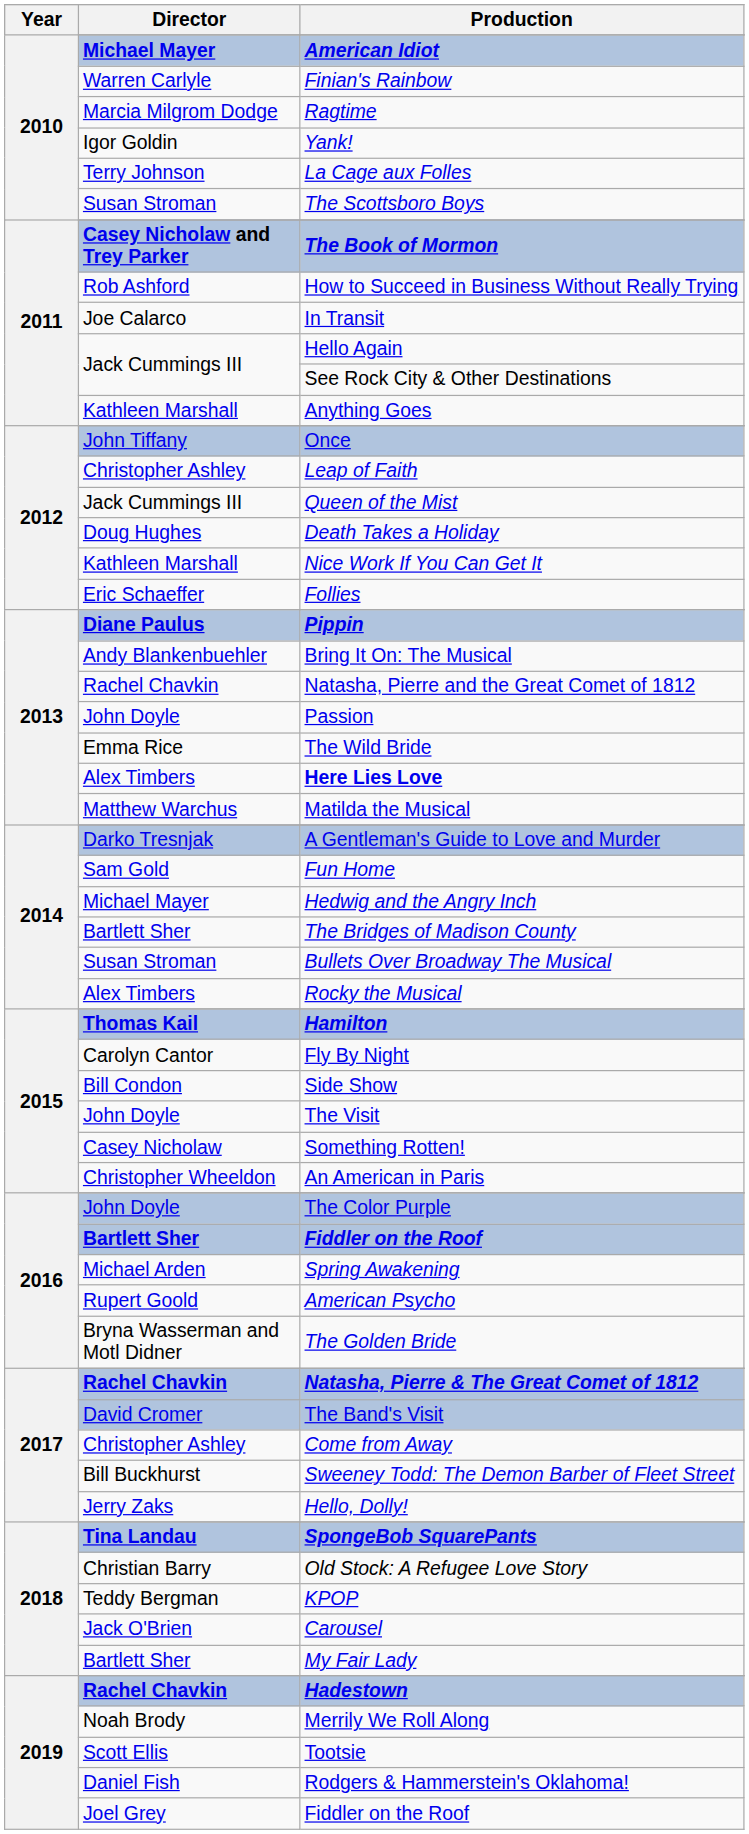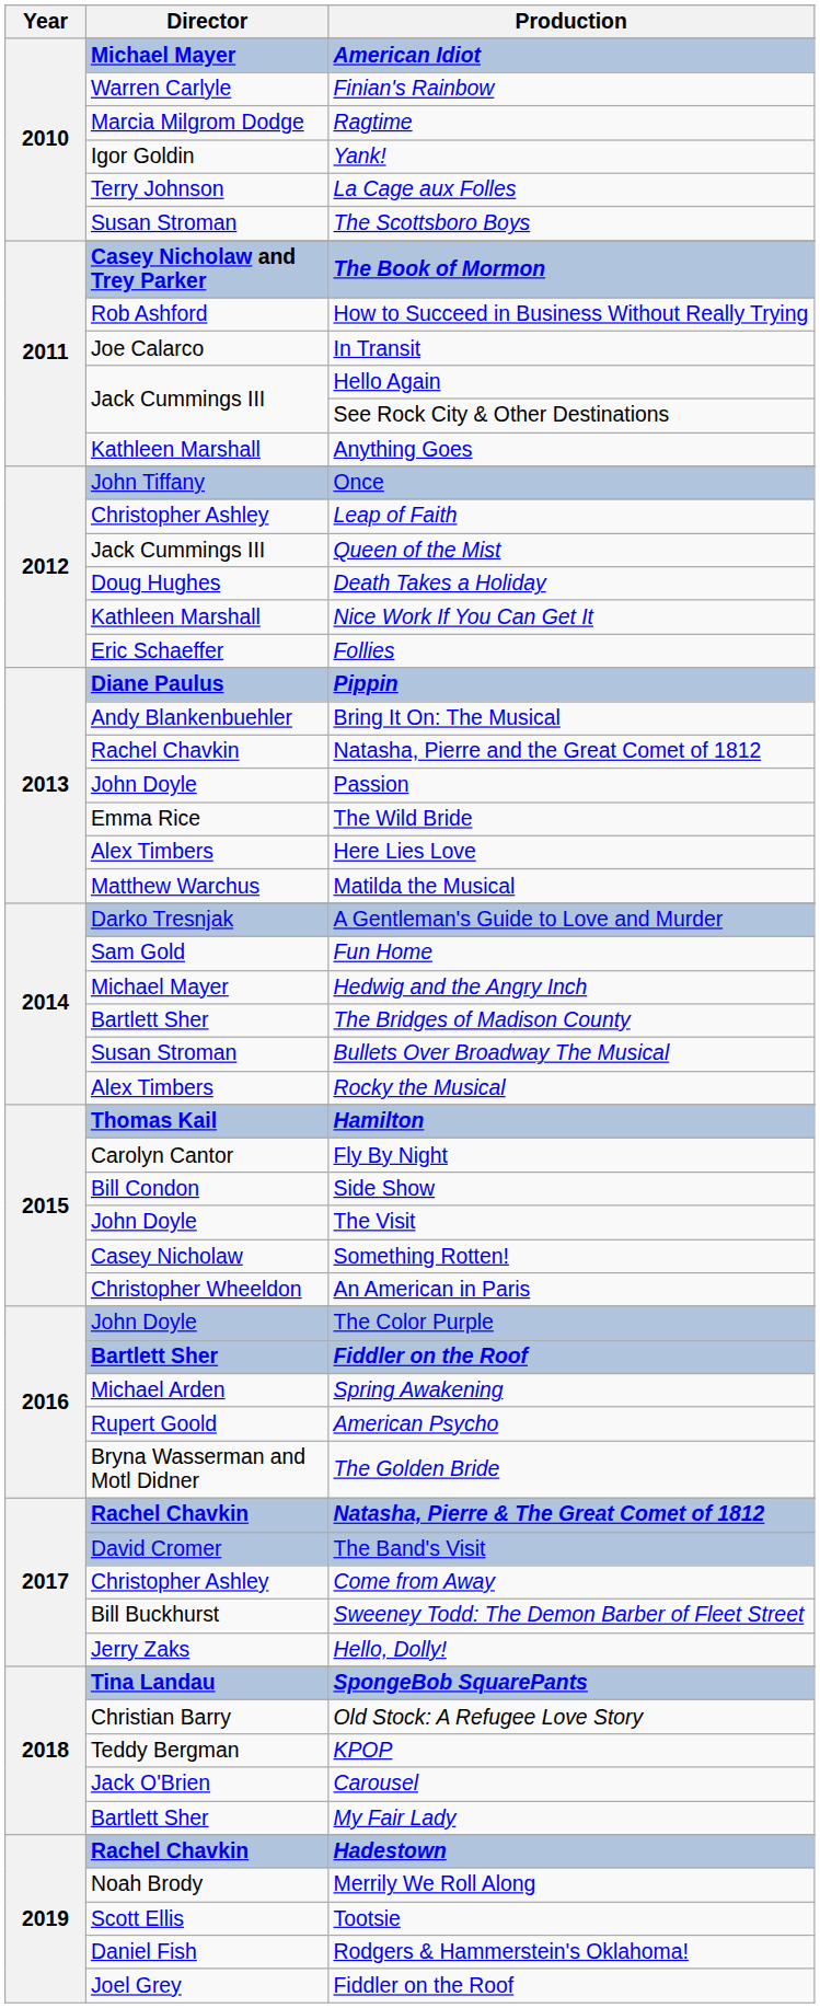Here Lies Love | Production: bold -> normal
